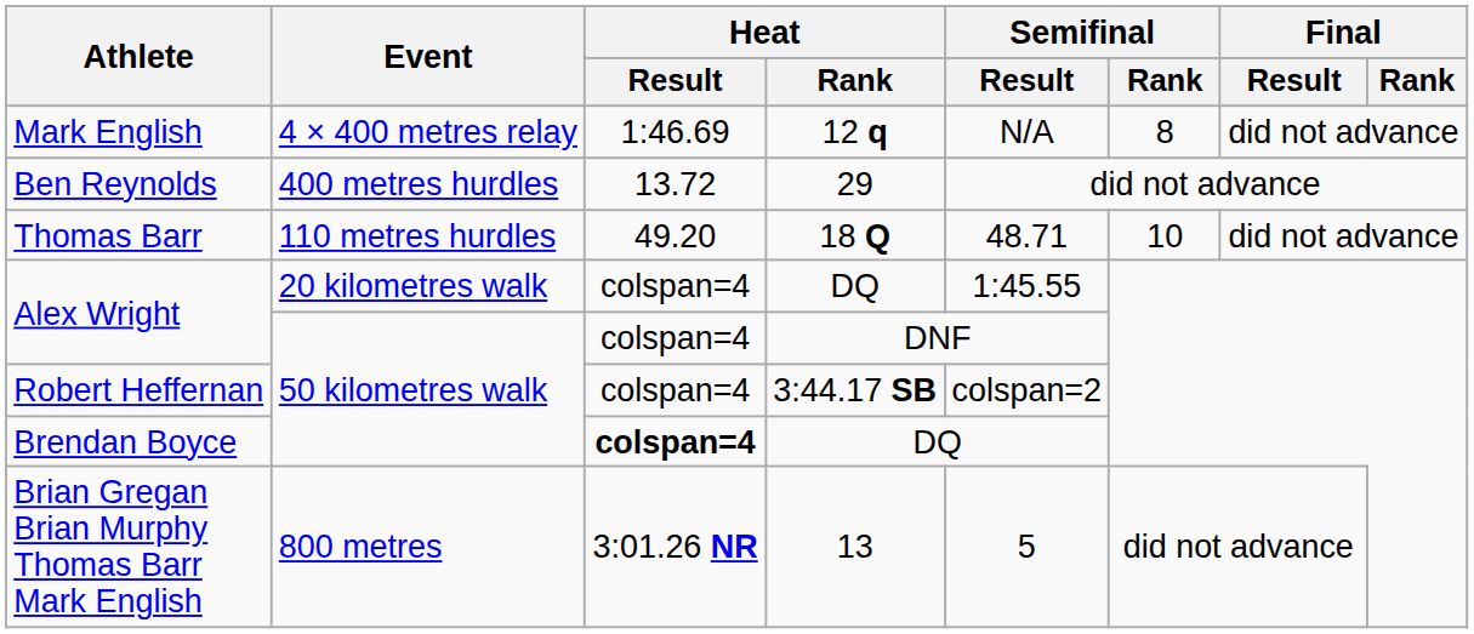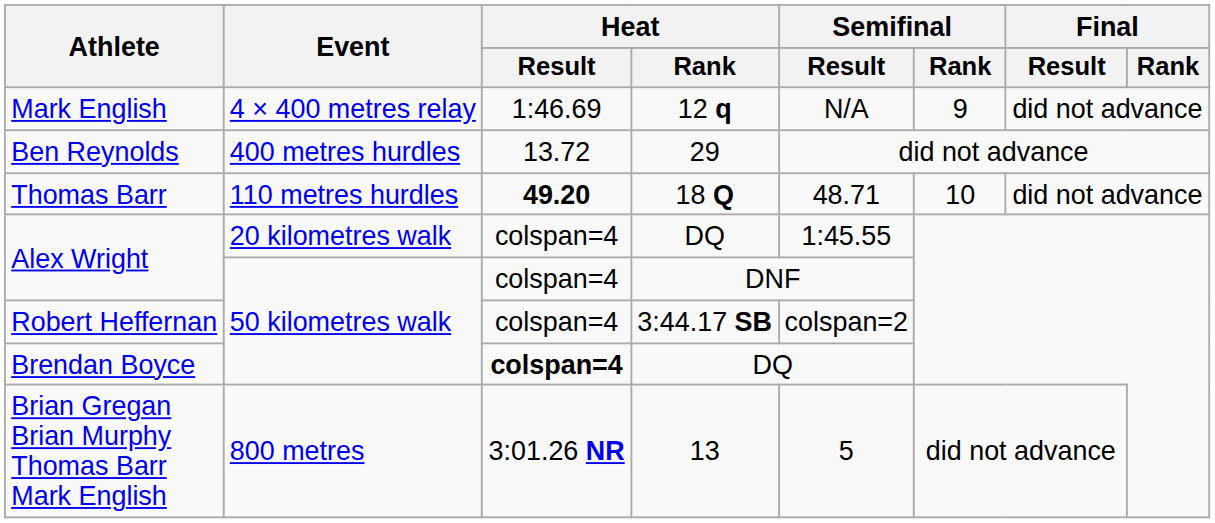Mark English | Semifinal / Rank: 8 -> 9
Thomas Barr | Heat / Result: normal -> bold
